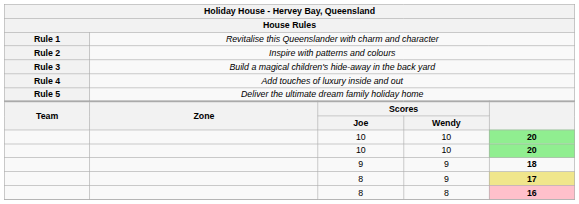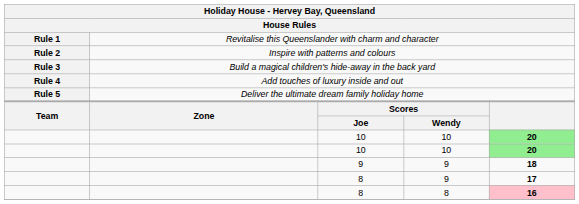8 / 9 | column 5: khaki background -> no background
